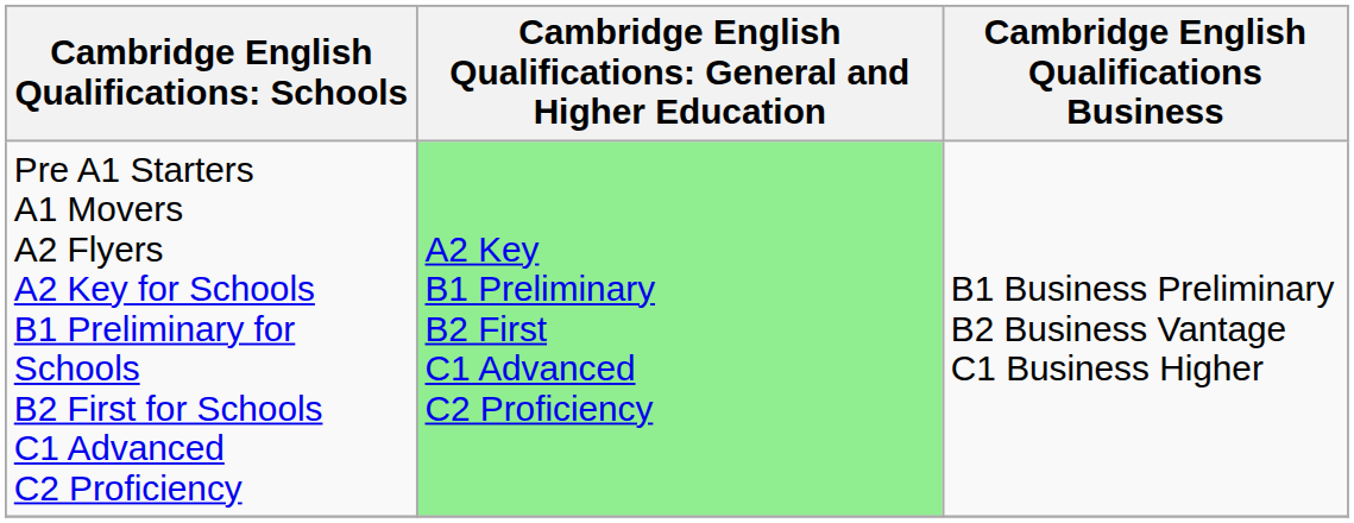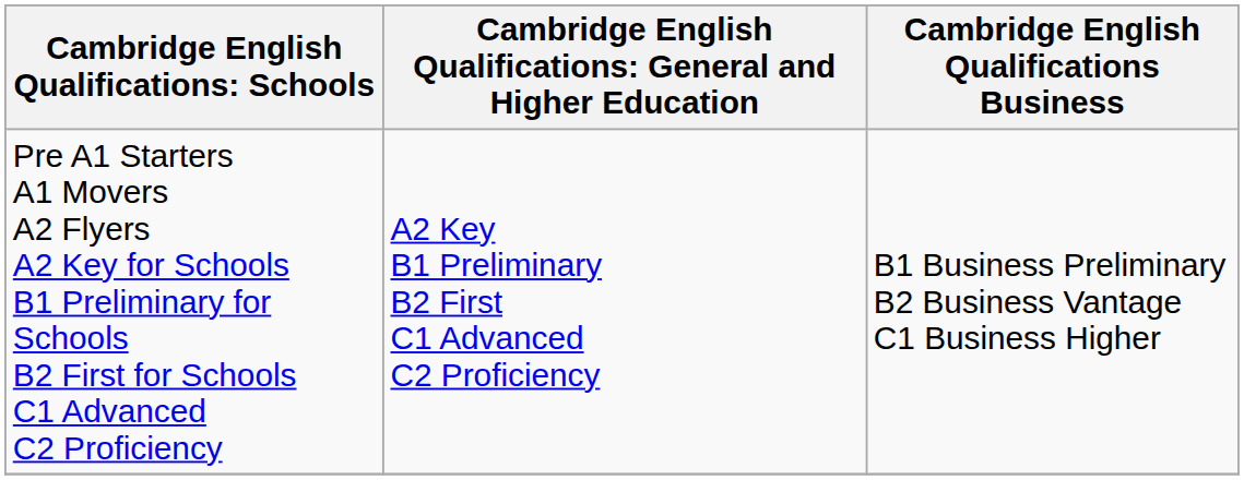row 2 | column 2: lightgreen background -> no background
